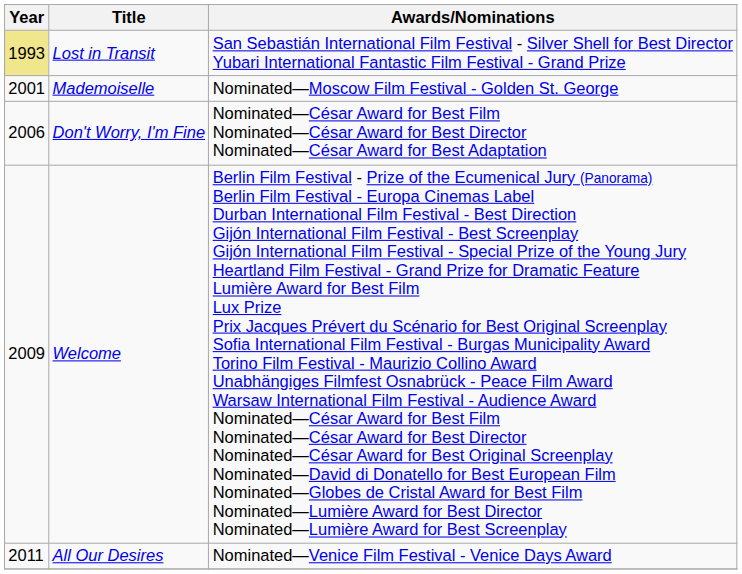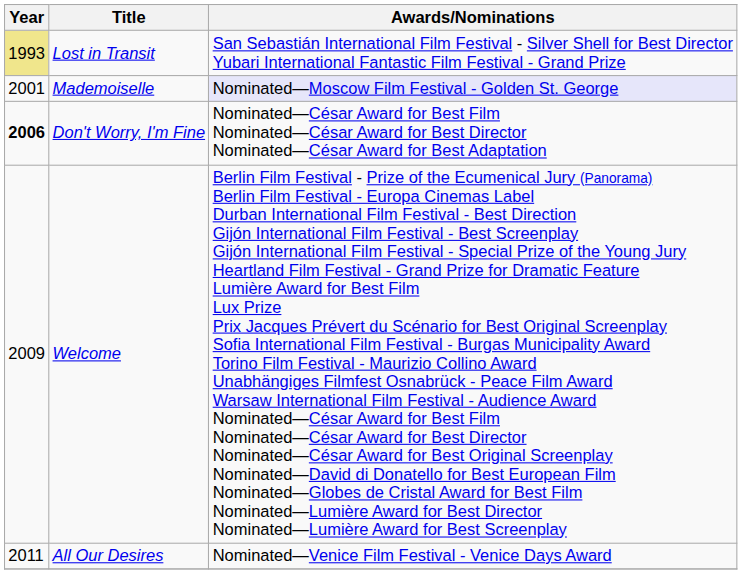Mademoiselle | Awards/Nominations: no background -> lavender background
Don't Worry, I'm Fine | Year: normal -> bold
